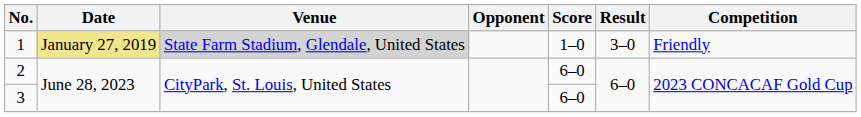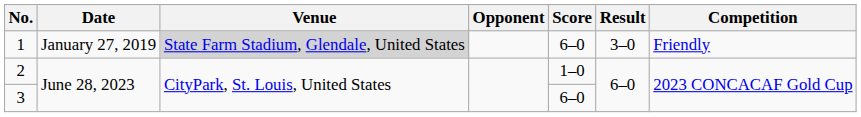1 | Date: khaki background -> no background
1 | Score: 1–0 -> 6–0
2 | Score: 6–0 -> 1–0
